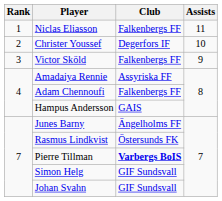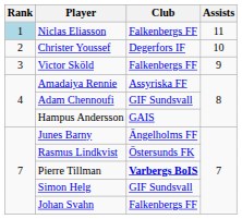Niclas Eliasson | Rank: no background -> lightblue background
Adam Chennoufi | Club: Falkenbergs FF -> GIF Sundsvall
Johan Svahn | Club: GIF Sundsvall -> Falkenbergs FF
